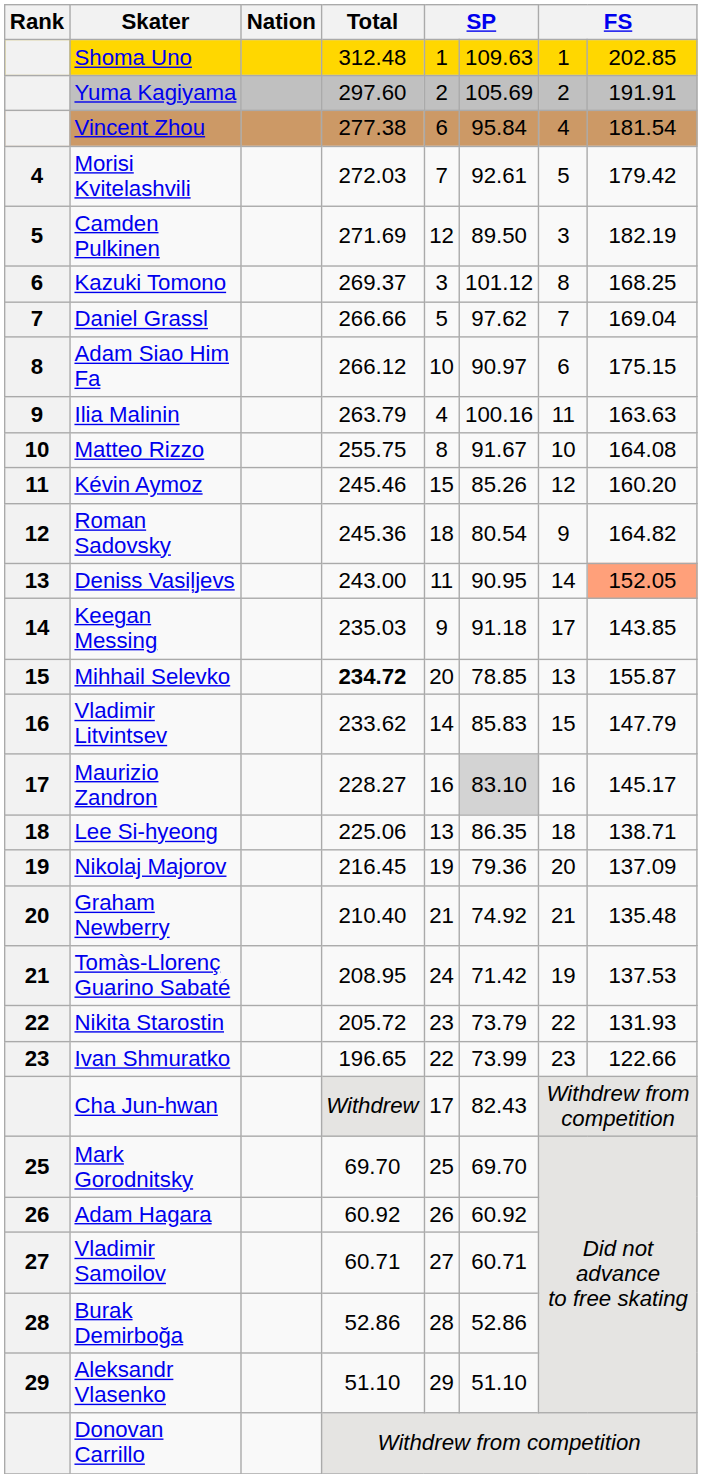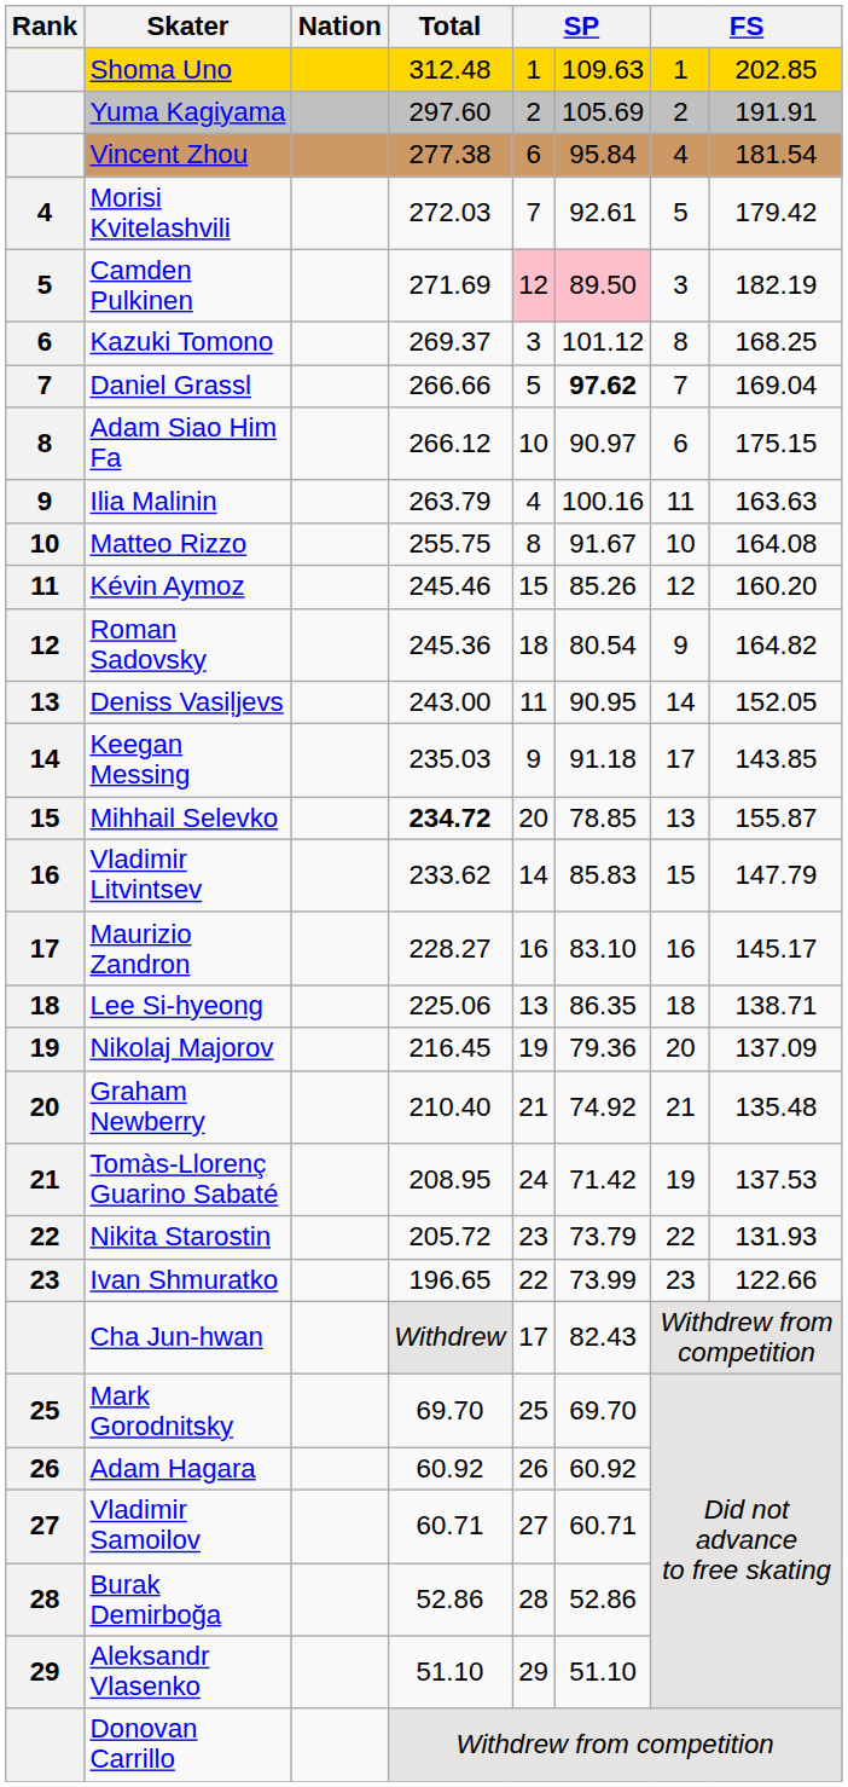Camden Pulkinen | column 5: no background -> pink background
Camden Pulkinen | column 6: no background -> pink background
Daniel Grassl | column 6: normal -> bold
Deniss Vasiļjevs | column 8: lightsalmon background -> no background
Maurizio Zandron | column 6: lightgrey background -> no background
